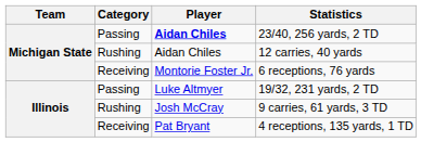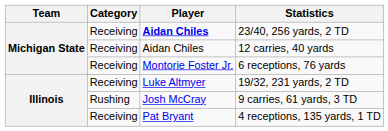23/40, 256 yards, 2 TD | Category: Passing -> Receiving
12 carries, 40 yards | Category: Rushing -> Receiving
19/32, 231 yards, 2 TD | Category: Passing -> Receiving
